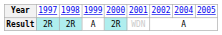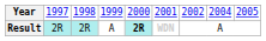Result | column 5: normal -> bold
Result | column 6: normal -> bold
